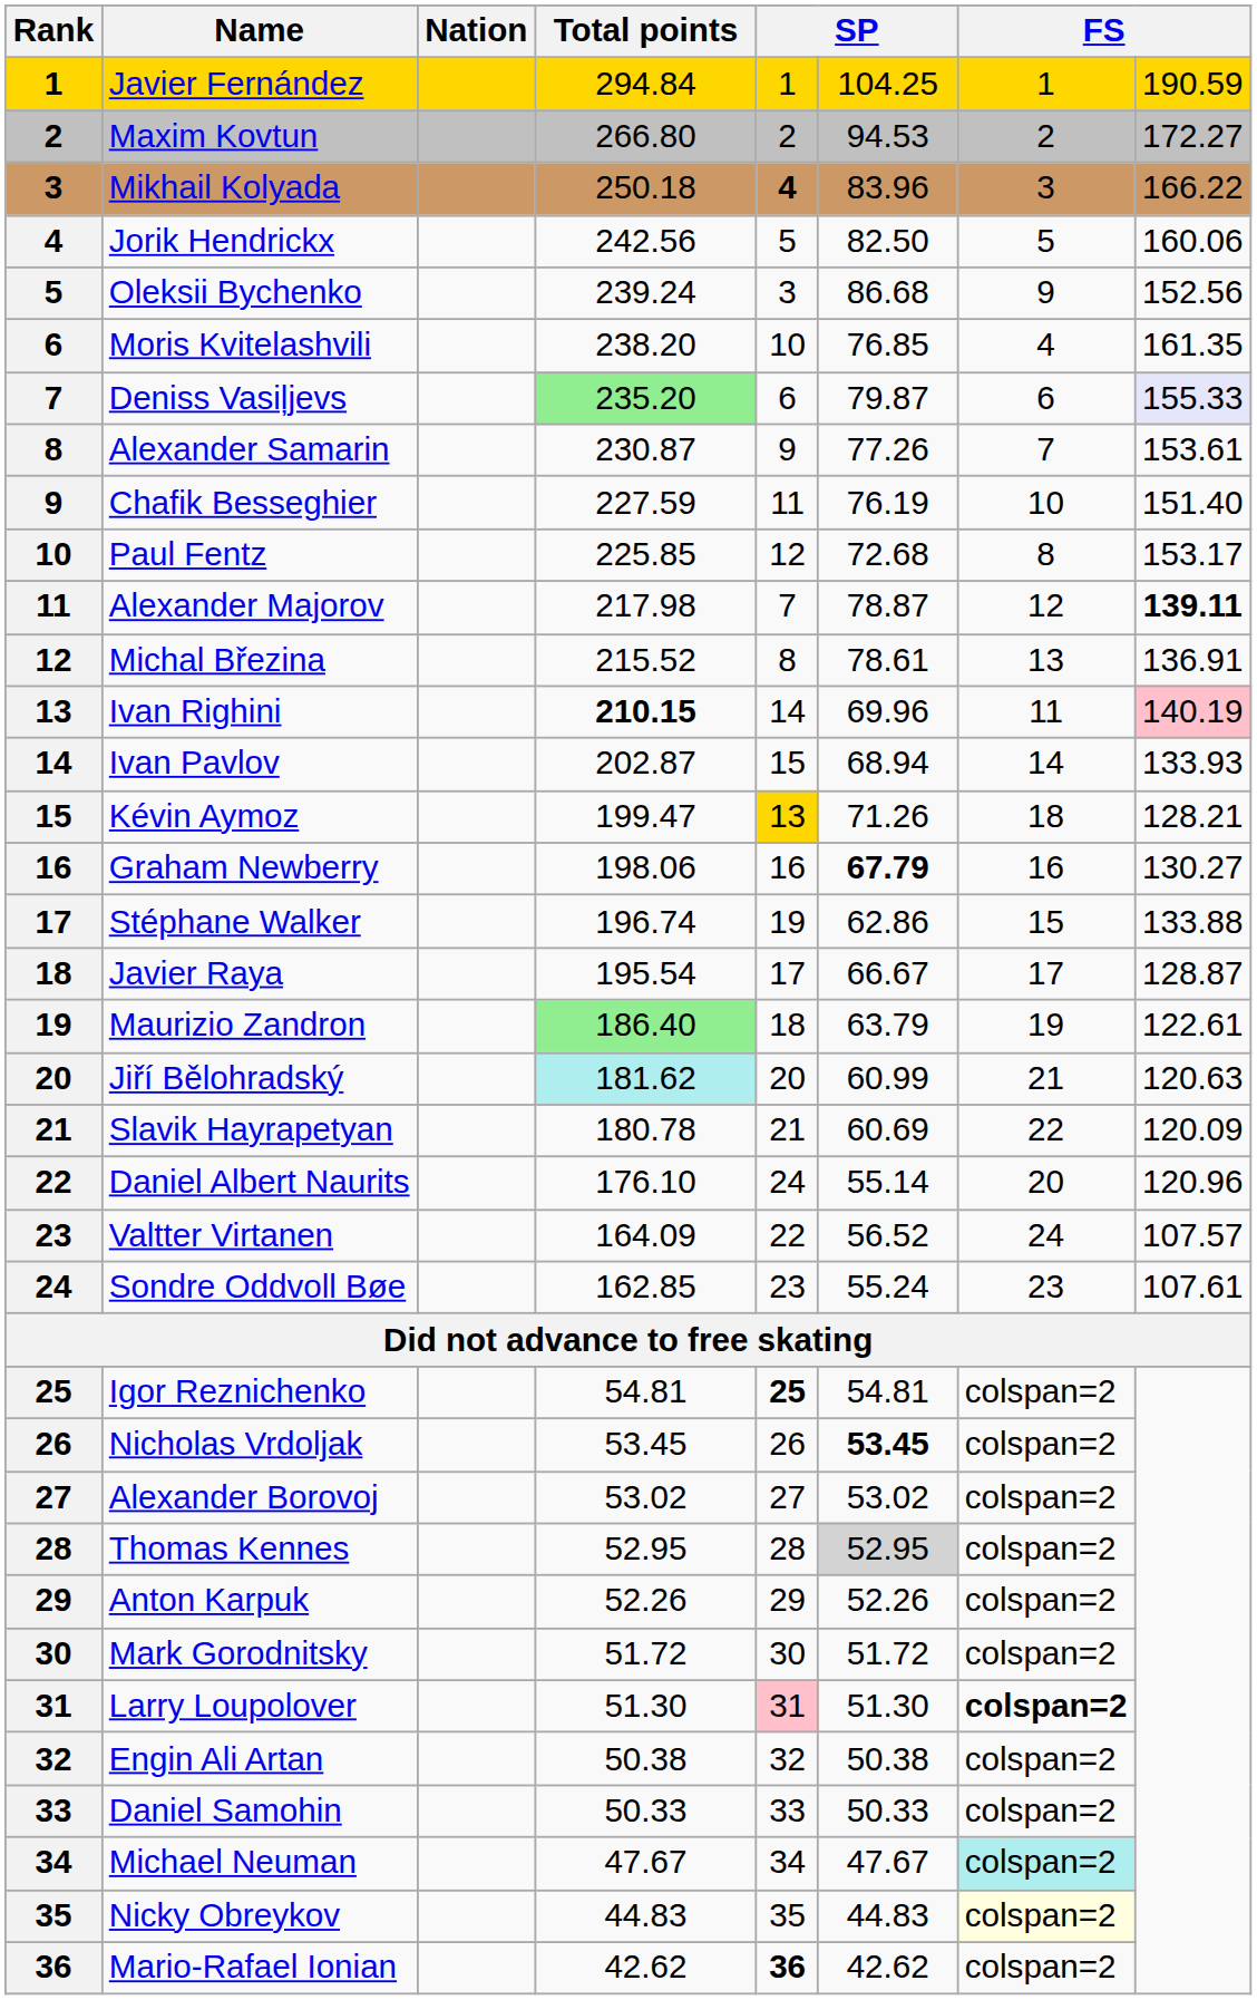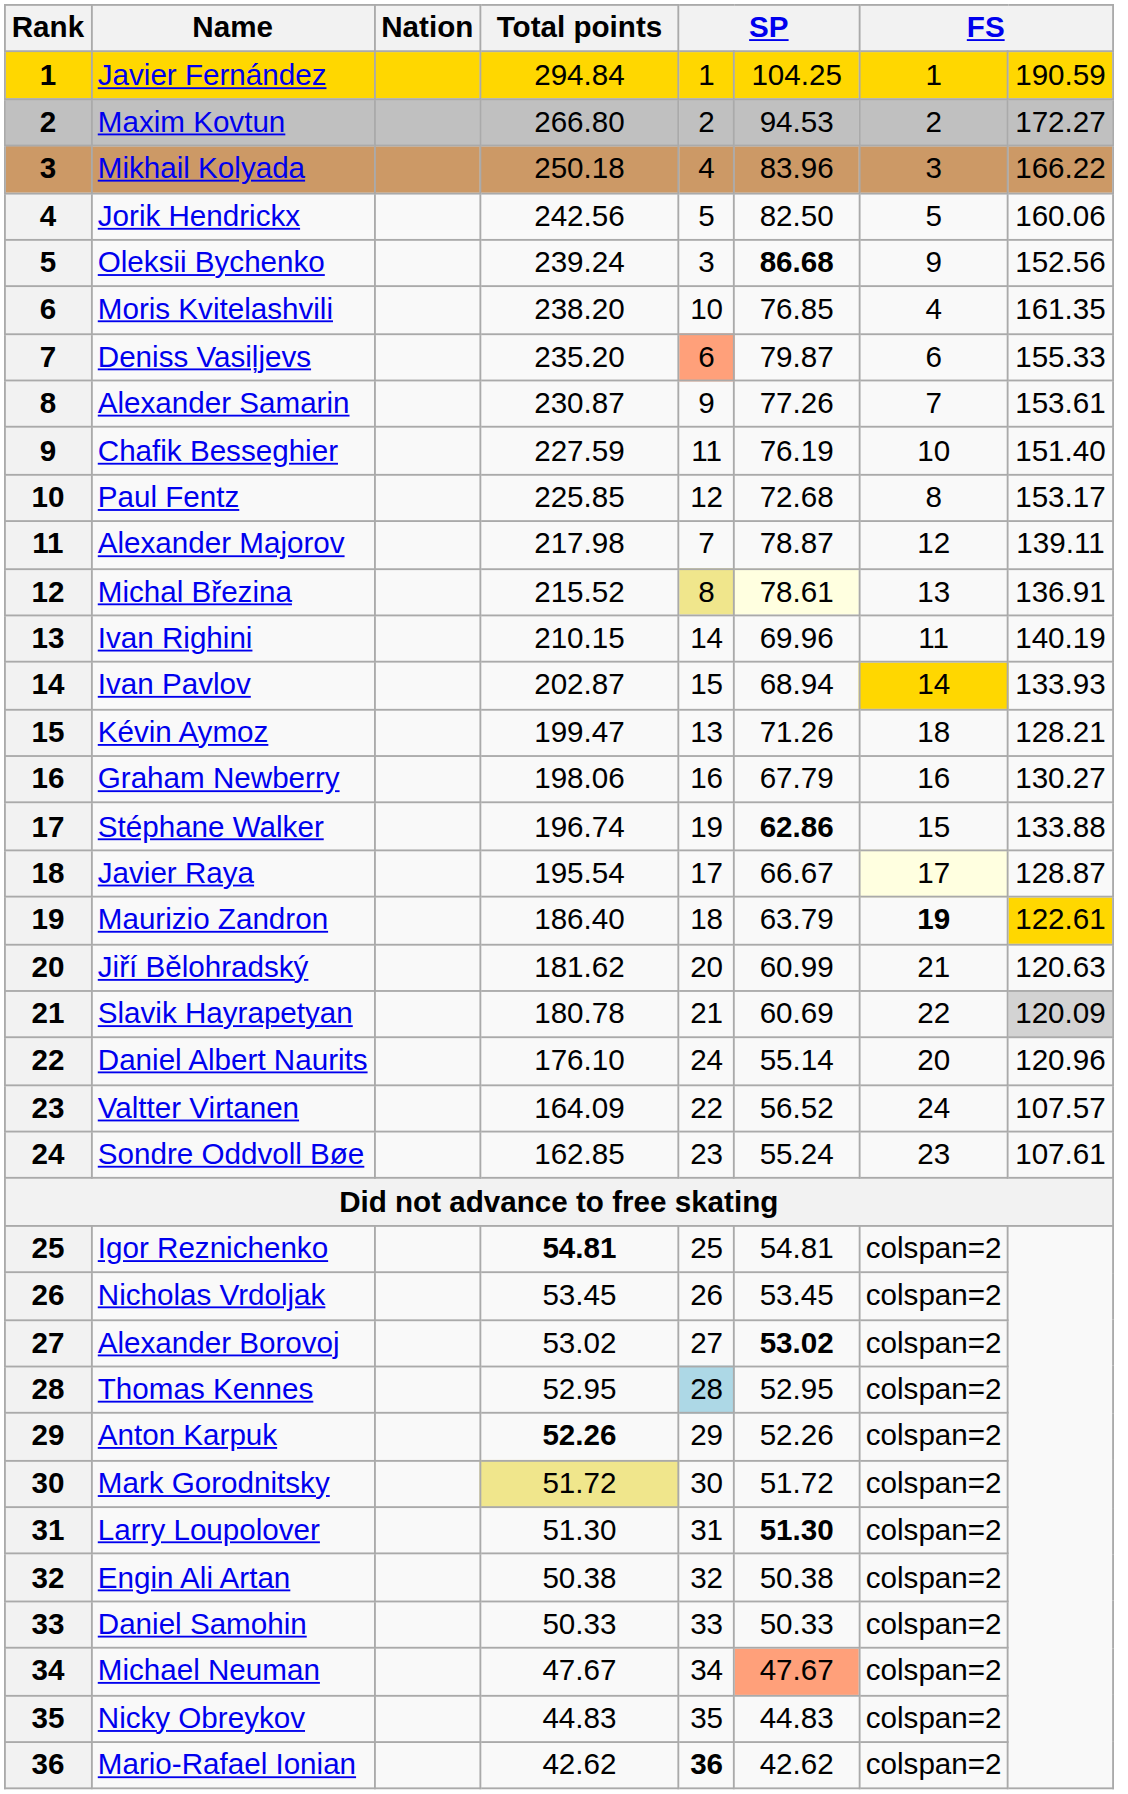Mikhail Kolyada | column 5: bold -> normal
Oleksii Bychenko | column 6: normal -> bold
Deniss Vasiļjevs | Total points: lightgreen background -> no background
Deniss Vasiļjevs | column 5: no background -> lightsalmon background
Deniss Vasiļjevs | column 8: lavender background -> no background
Alexander Majorov | column 8: bold -> normal
Michal Březina | column 5: no background -> khaki background
Michal Březina | column 6: no background -> lightyellow background
Ivan Righini | Total points: bold -> normal
Ivan Righini | column 8: pink background -> no background
Ivan Pavlov | column 7: no background -> gold background
Kévin Aymoz | column 5: gold background -> no background
Graham Newberry | column 6: bold -> normal
Stéphane Walker | column 6: normal -> bold
Javier Raya | column 7: no background -> lightyellow background
Maurizio Zandron | Total points: lightgreen background -> no background
Maurizio Zandron | column 7: normal -> bold
Maurizio Zandron | column 8: no background -> gold background
Jiří Bělohradský | Total points: paleturquoise background -> no background
Slavik Hayrapetyan | column 8: no background -> lightgrey background
Igor Reznichenko | Total points: normal -> bold
Igor Reznichenko | column 5: bold -> normal
Nicholas Vrdoljak | column 6: bold -> normal
Alexander Borovoj | column 6: normal -> bold
Thomas Kennes | column 5: no background -> lightblue background
Thomas Kennes | column 6: lightgrey background -> no background
Anton Karpuk | Total points: normal -> bold
Mark Gorodnitsky | Total points: no background -> khaki background
Larry Loupolover | column 5: pink background -> no background
Larry Loupolover | column 6: normal -> bold
Larry Loupolover | column 7: bold -> normal
Michael Neuman | column 6: no background -> lightsalmon background
Michael Neuman | column 7: paleturquoise background -> no background
Nicky Obreykov | column 7: lightyellow background -> no background
